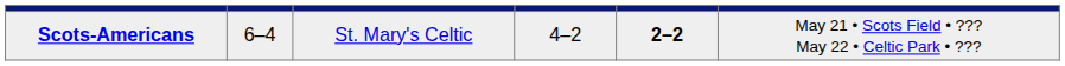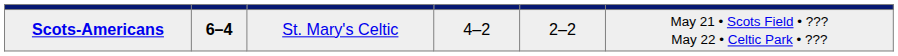Scots-Americans | column 2: normal -> bold
Scots-Americans | column 5: bold -> normal
